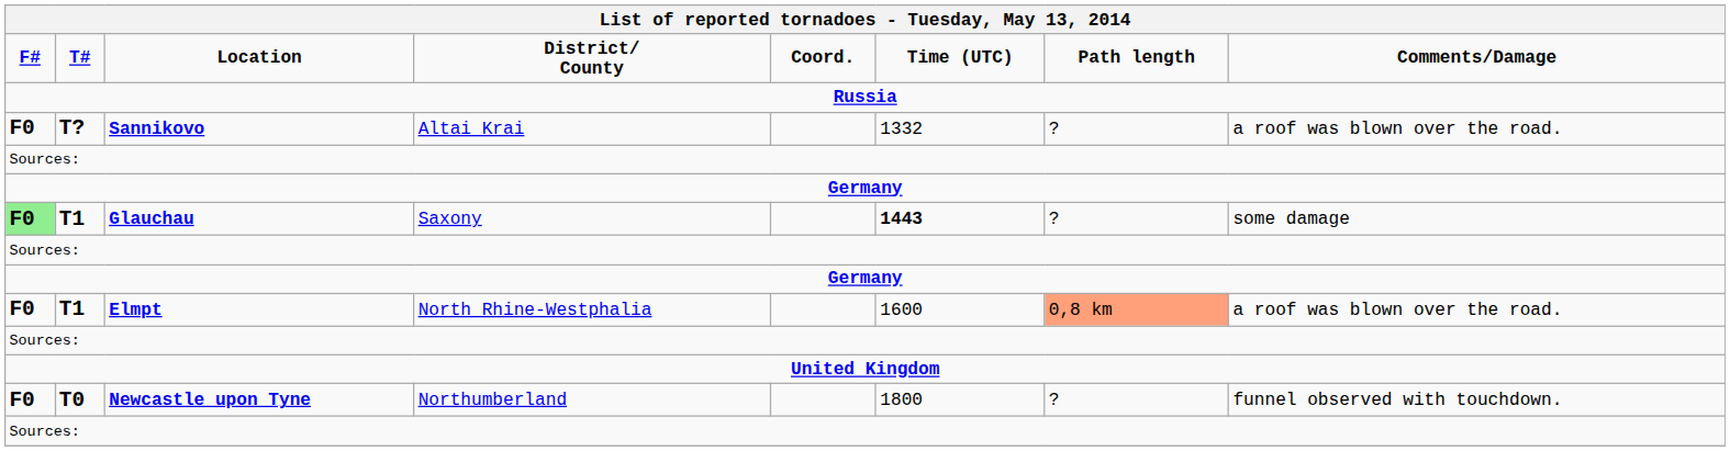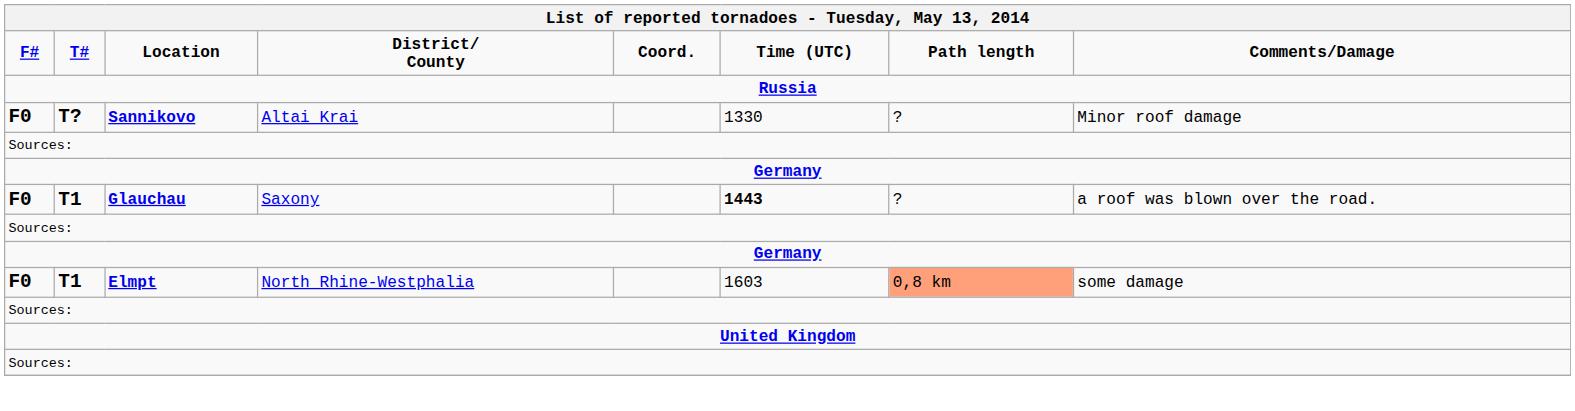Sannikovo | Time (UTC): 1332 -> 1330
Sannikovo | Comments/Damage: a roof was blown over the road. -> Minor roof damage
Glauchau | F#: lightgreen background -> no background
Glauchau | Comments/Damage: some damage -> a roof was blown over the road.
Elmpt | Time (UTC): 1600 -> 1603
Elmpt | Comments/Damage: a roof was blown over the road. -> some damage
- row: F0 | T0 | Newcastle upon Tyne | Northumberland | 1800 | ? | funnel observed with touchdown.
